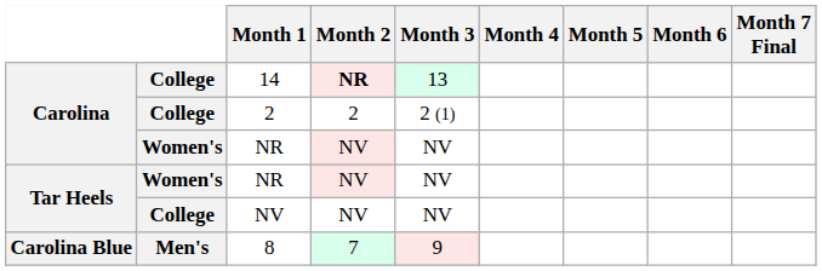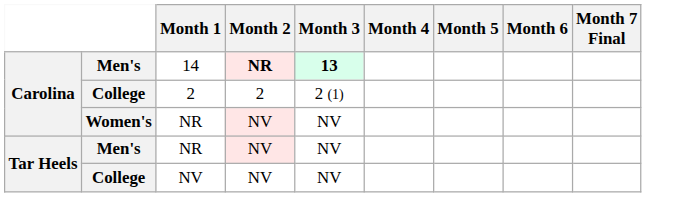14 | column 2: College -> Men's
14 | Month 3: normal -> bold
Tar Heels / NR | column 2: Women's -> Men's
- row: Carolina Blue | Men's | 8 | 7 | 9
